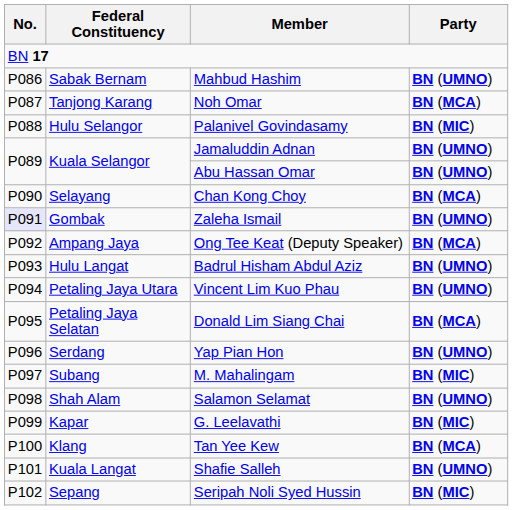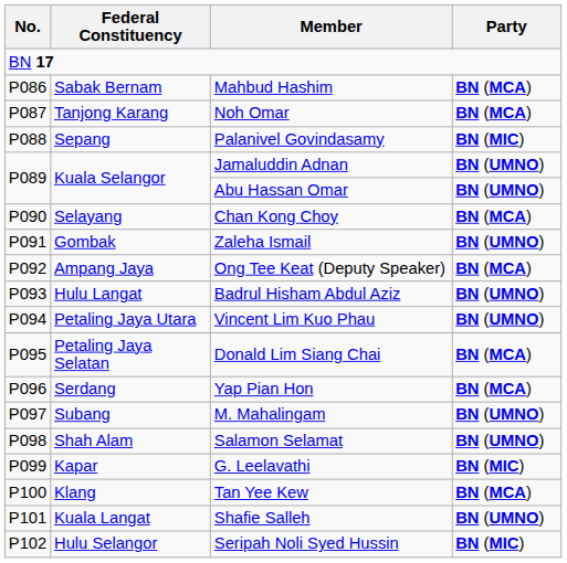Mahbud Hashim | Party: BN (UMNO) -> BN (MCA)
Palanivel Govindasamy | Federal Constituency: Hulu Selangor -> Sepang
Zaleha Ismail | No.: lavender background -> no background
Yap Pian Hon | Party: BN (UMNO) -> BN (MCA)
M. Mahalingam | Party: BN (MIC) -> BN (UMNO)
Seripah Noli Syed Hussin | Federal Constituency: Sepang -> Hulu Selangor
